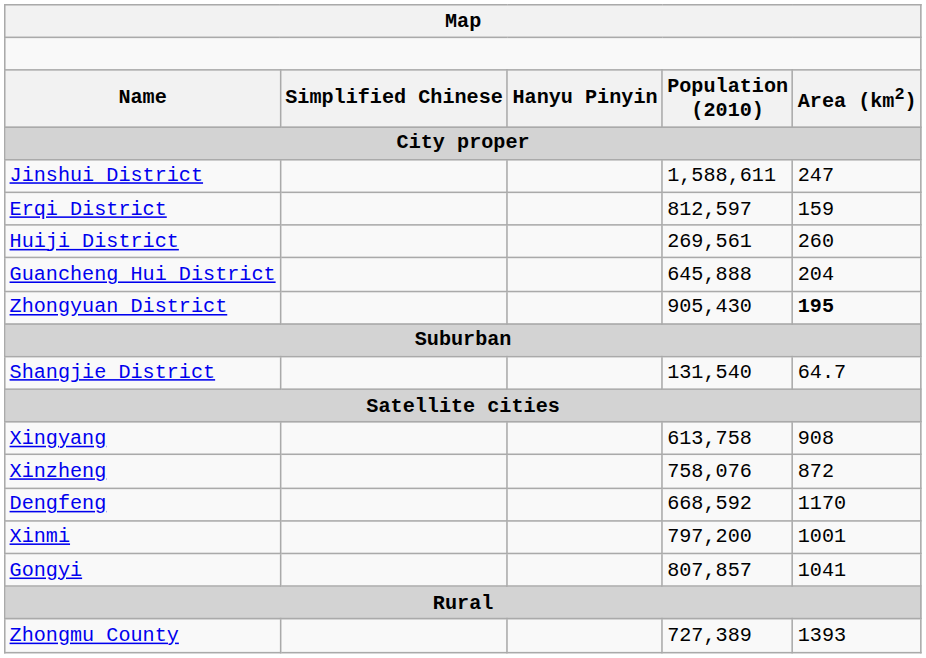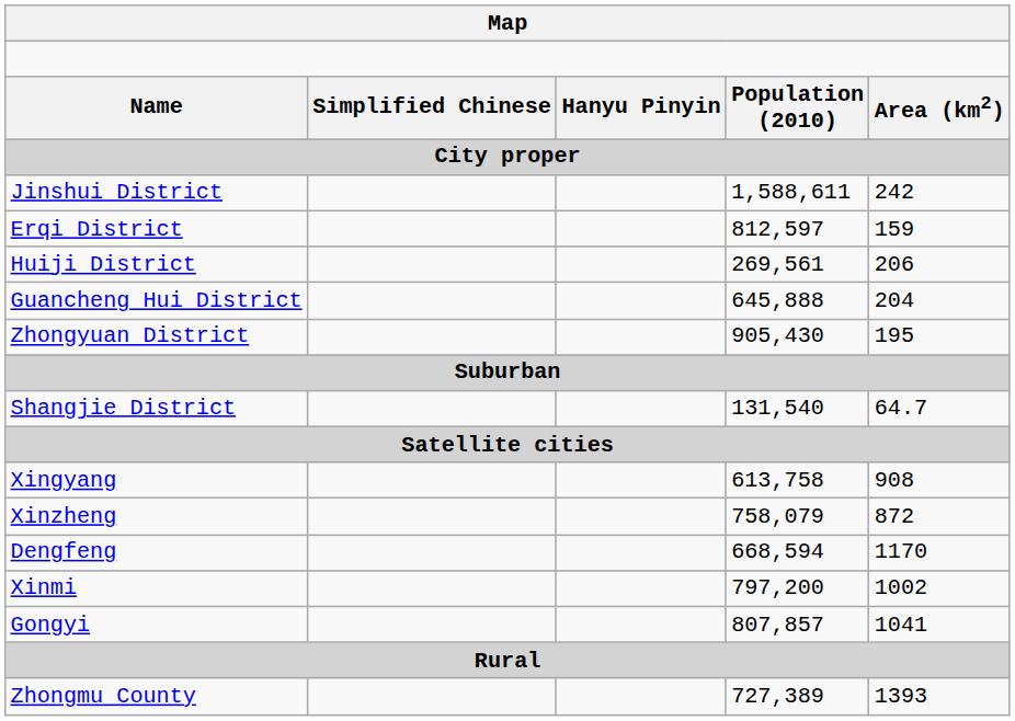Jinshui District | column 5: 247 -> 242
Huiji District | column 5: 260 -> 206
Zhongyuan District | column 5: bold -> normal
Xinzheng | column 4: 758,076 -> 758,079
Dengfeng | column 4: 668,592 -> 668,594
Xinmi | column 5: 1001 -> 1002
